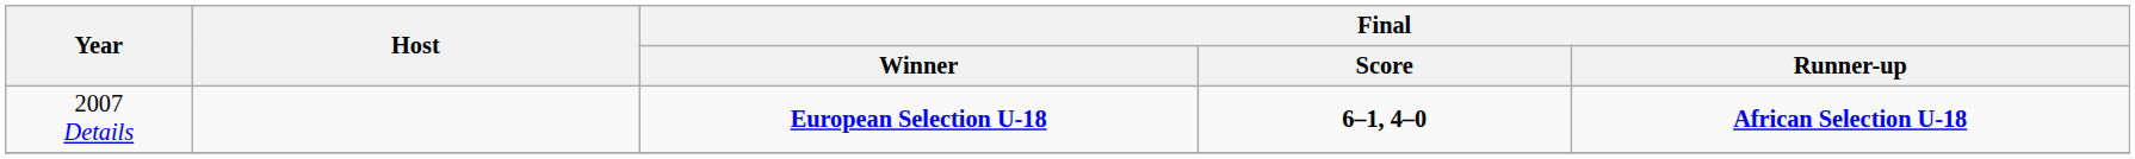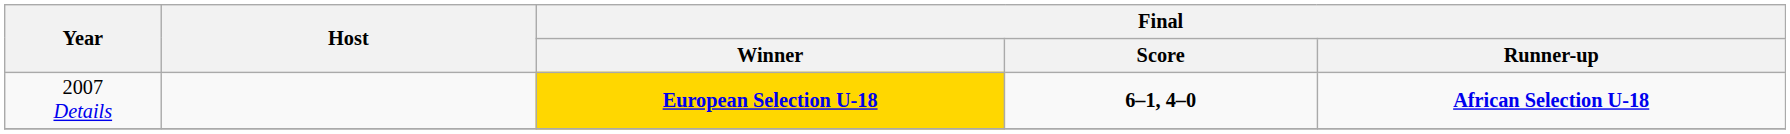2007 Details | Final / Winner: no background -> gold background
